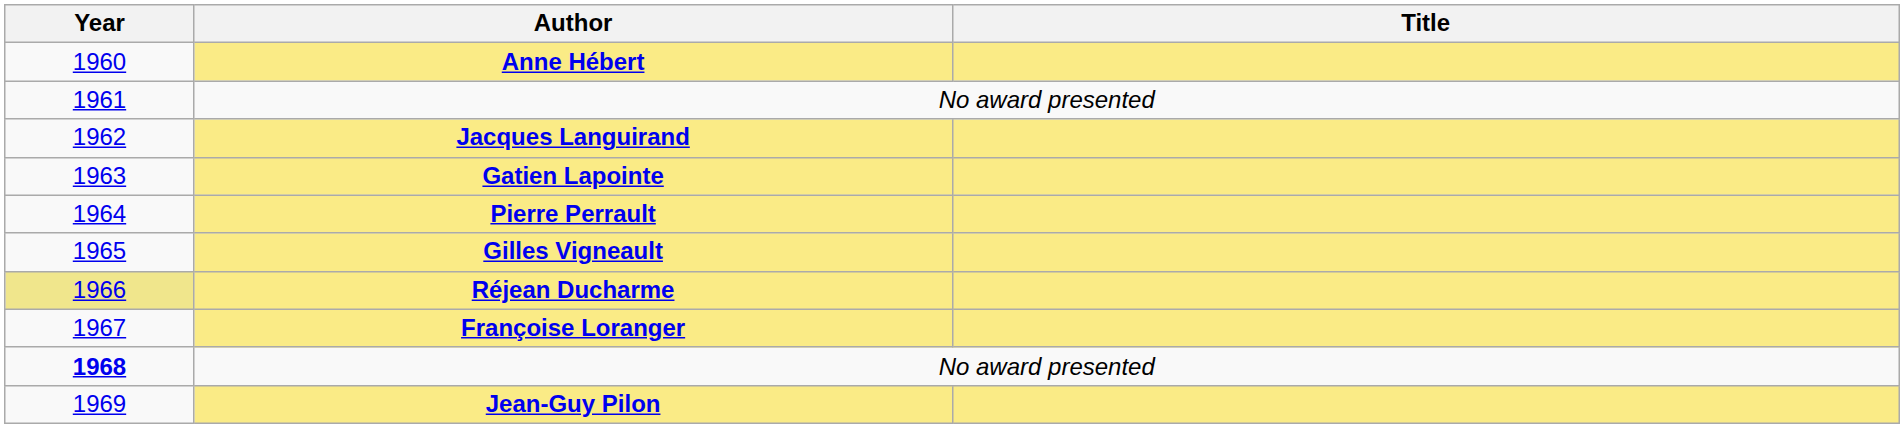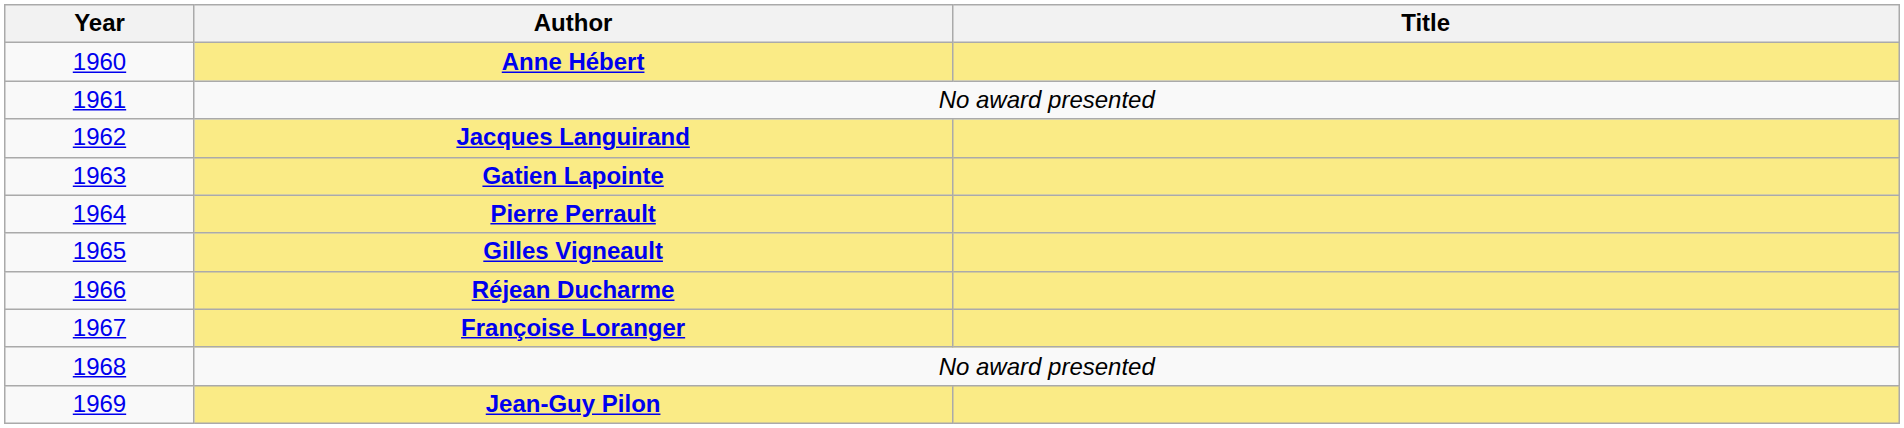Réjean Ducharme | Year: khaki background -> no background
1968 / No award presented | Year: bold -> normal
